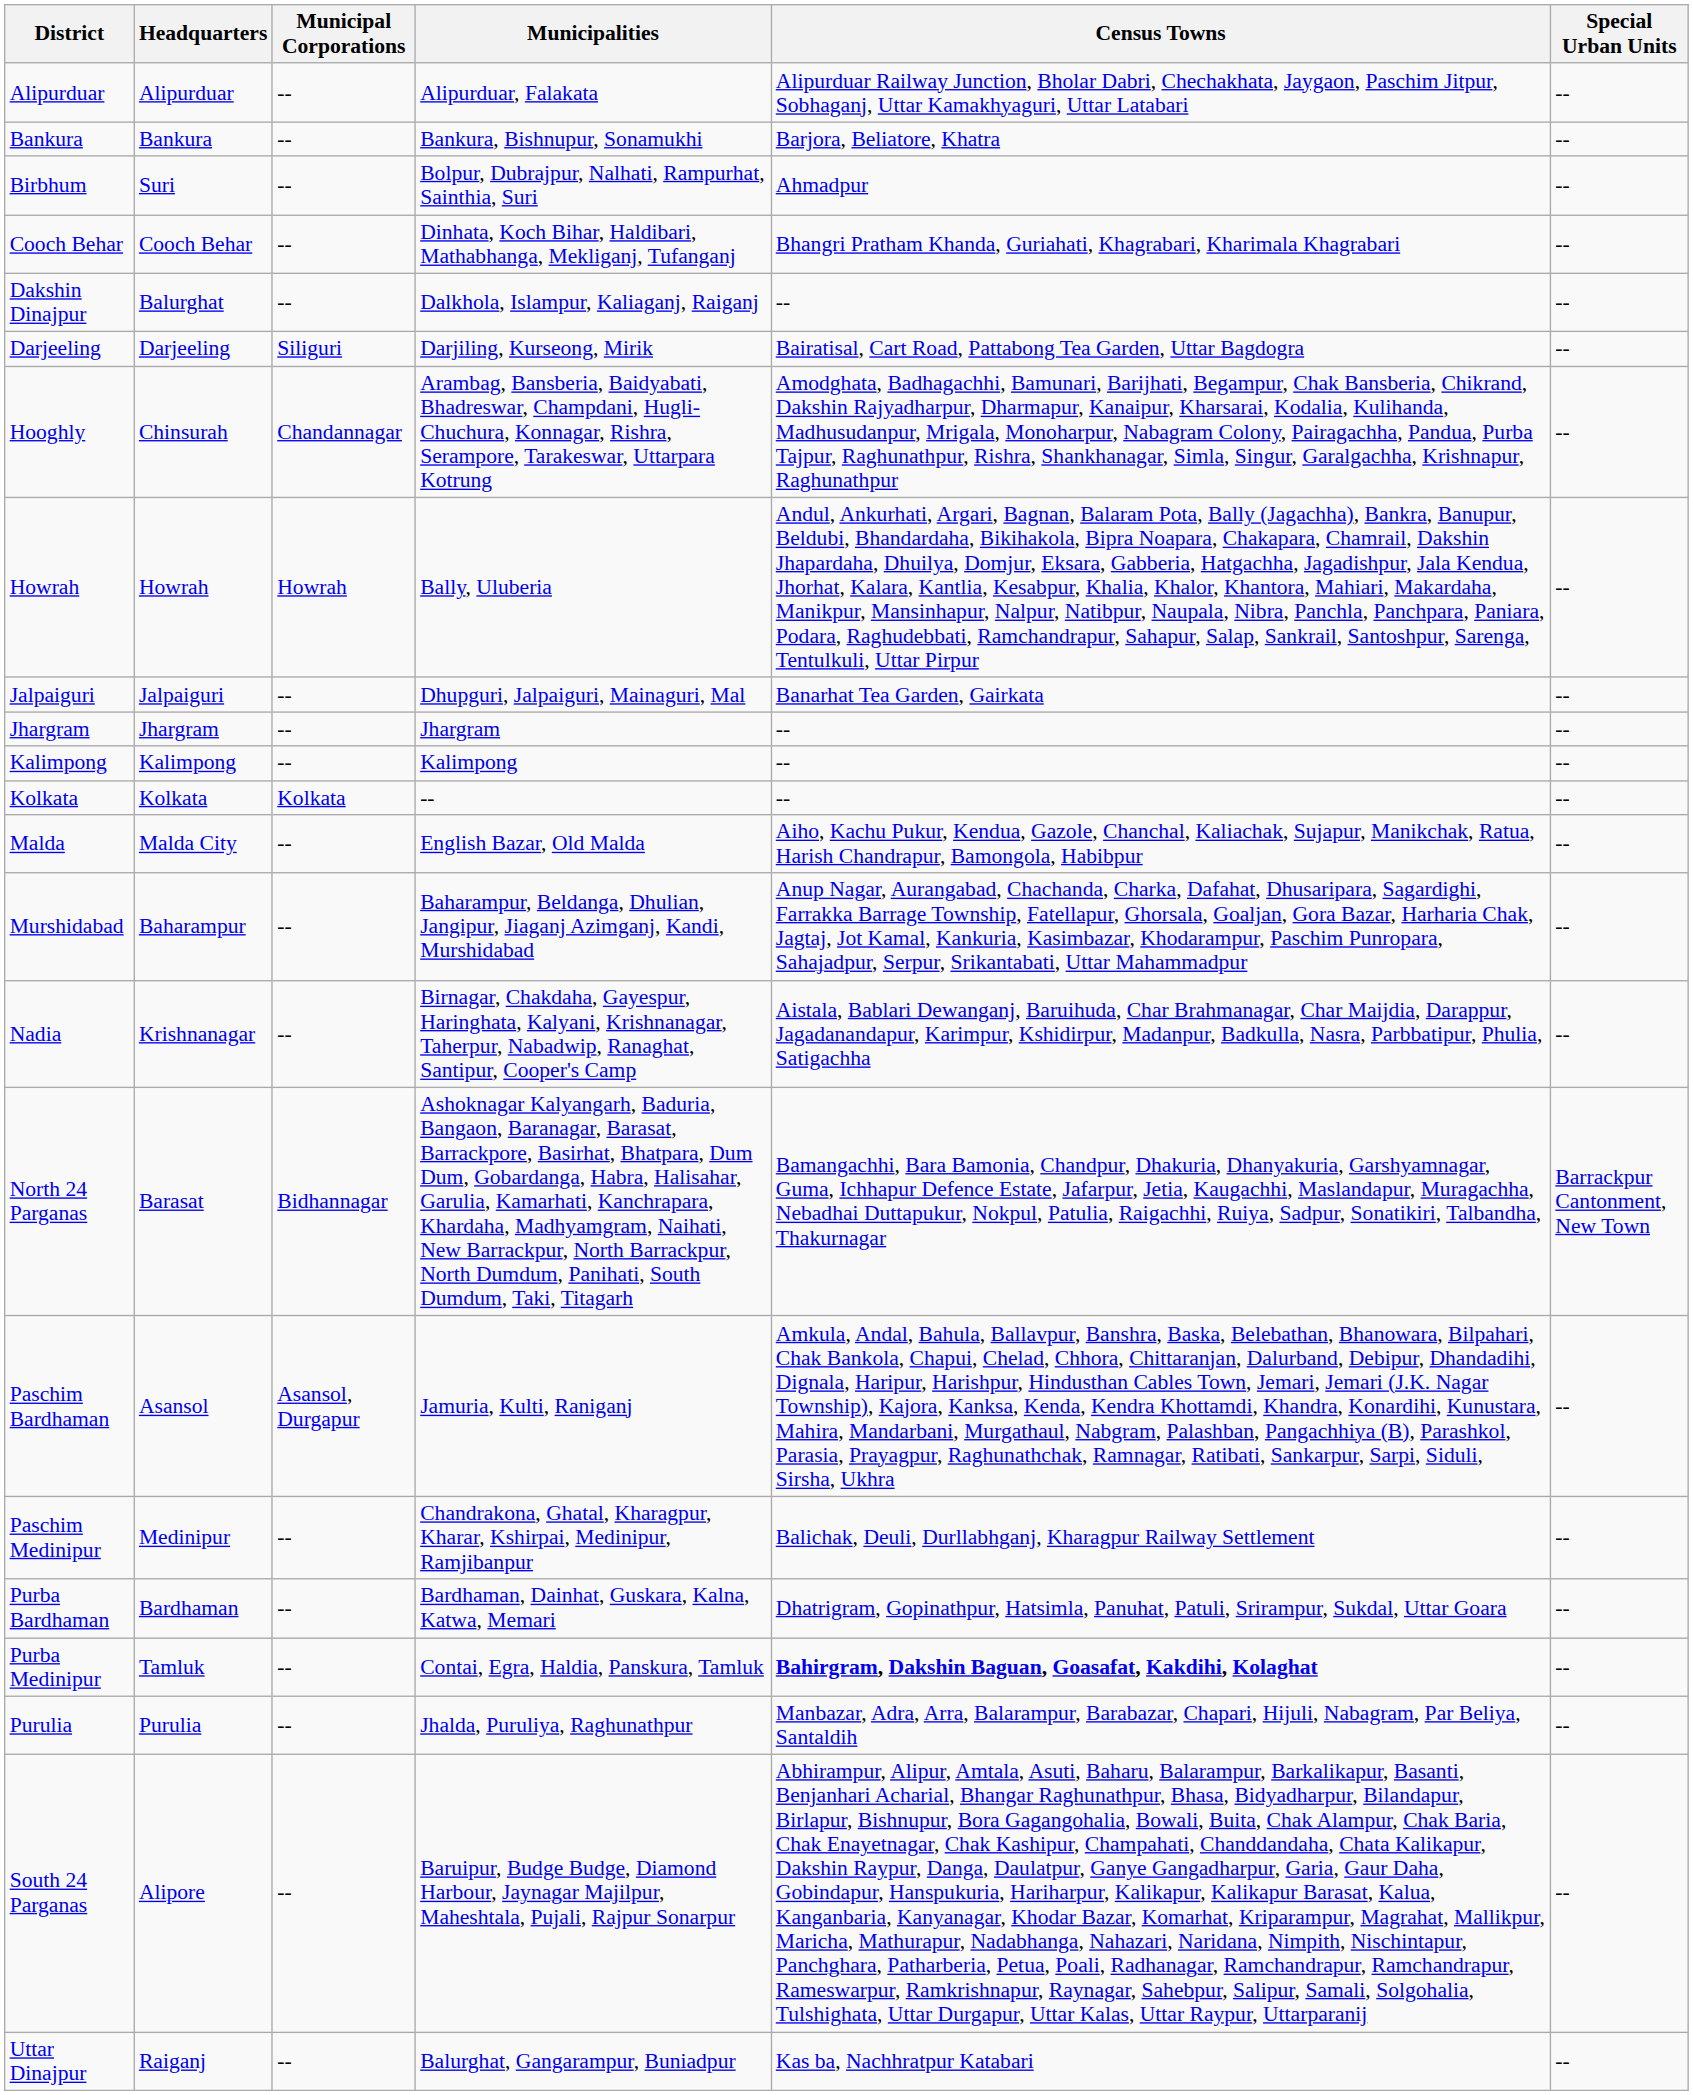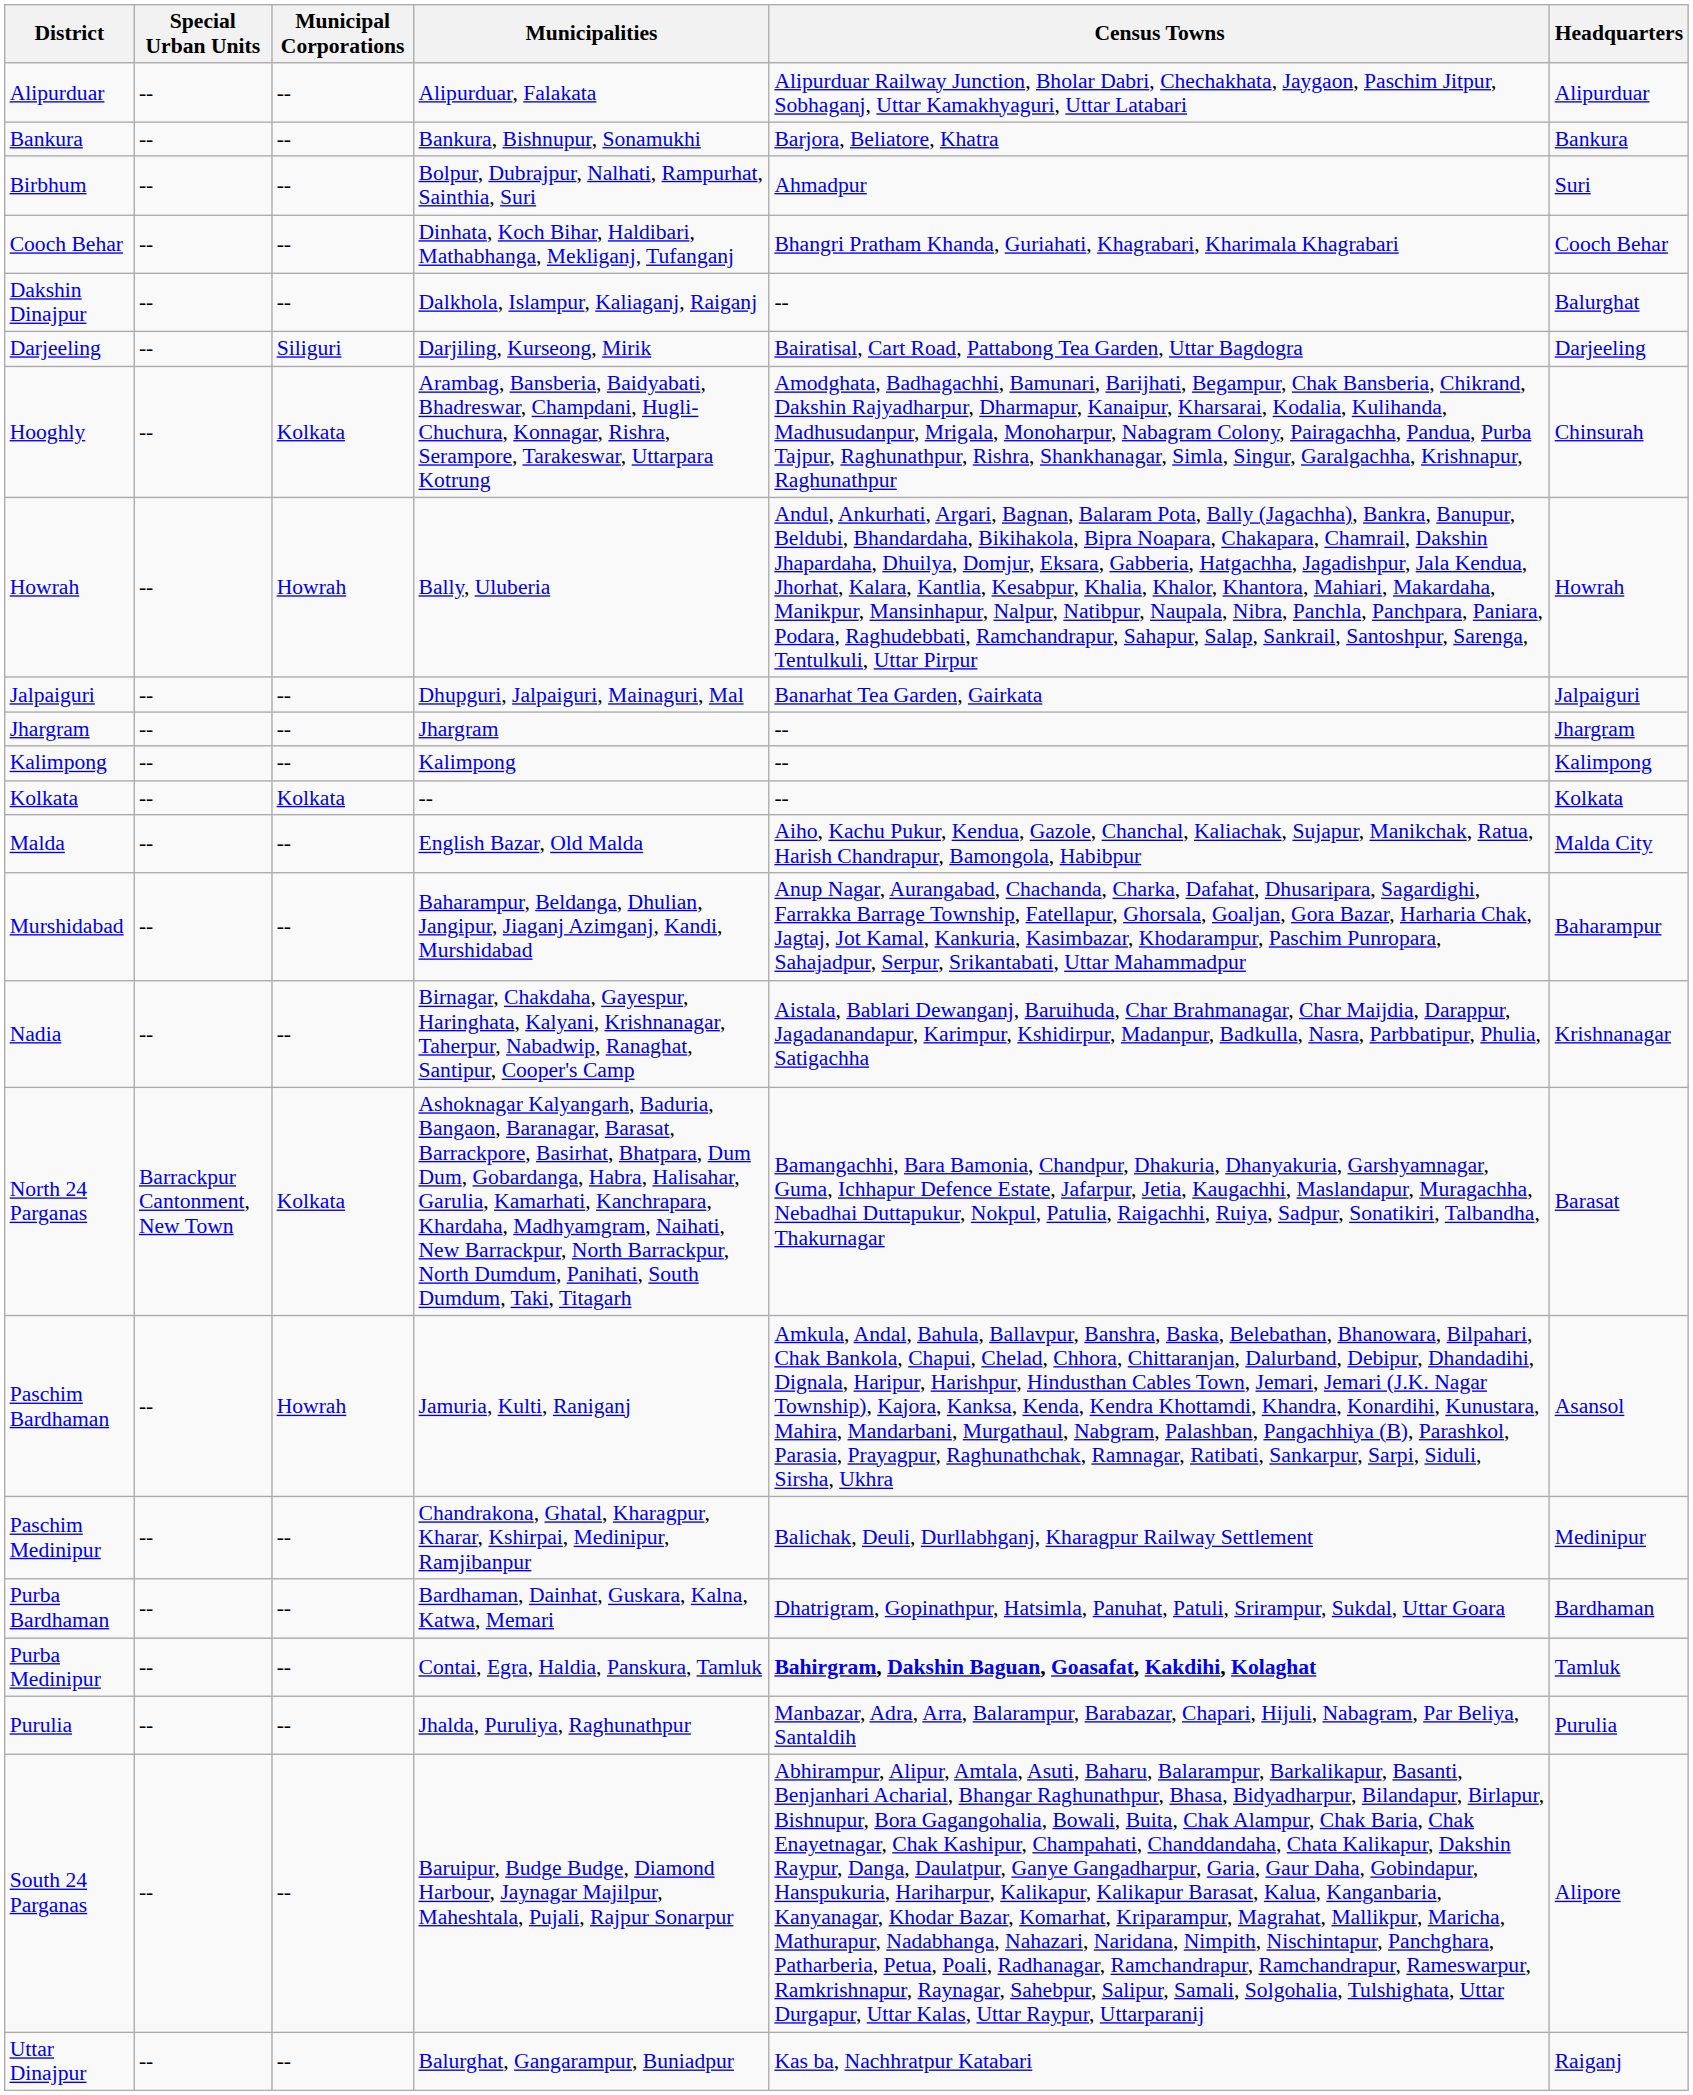columns swapped: Headquarters <-> Special Urban Units
Hooghly | Municipal Corporations: Chandannagar -> Kolkata
North 24 Parganas | Municipal Corporations: Bidhannagar -> Kolkata
Paschim Bardhaman | Municipal Corporations: Asansol, Durgapur -> Howrah
